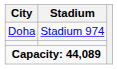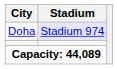Doha | Stadium: no background -> lavender background
